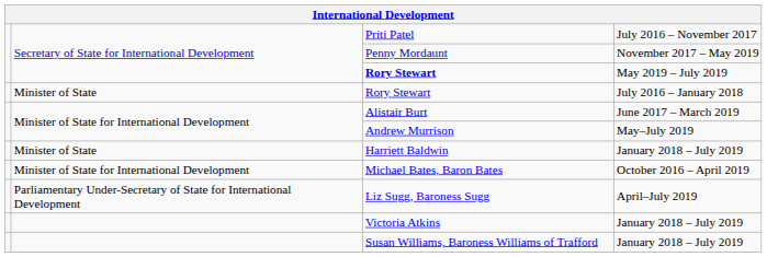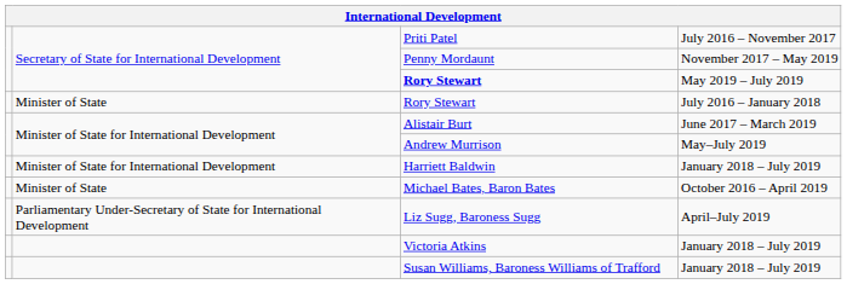Harriett Baldwin | column 2: Minister of State -> Minister of State for International Development
Michael Bates, Baron Bates | column 2: Minister of State for International Development -> Minister of State
